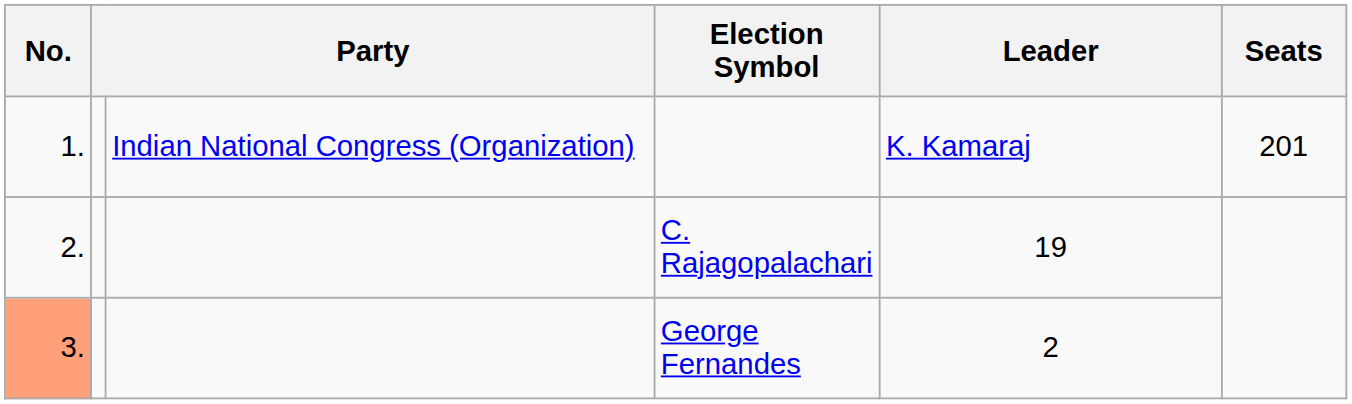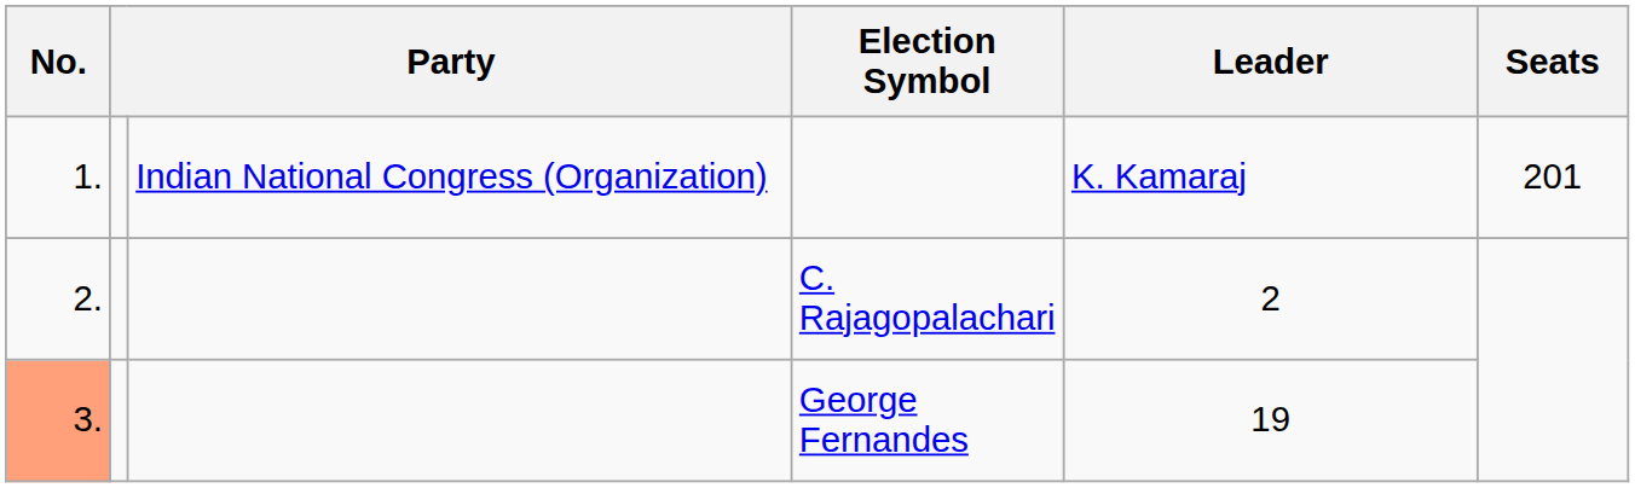C. Rajagopalachari | Leader: 19 -> 2
George Fernandes | Leader: 2 -> 19
